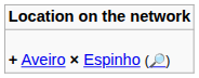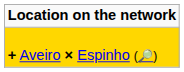row 2 | column 1: no background -> gold background
